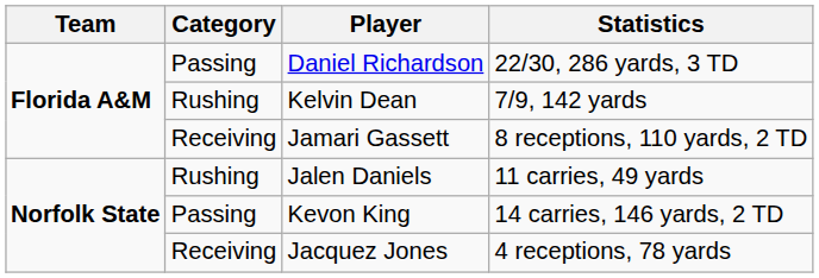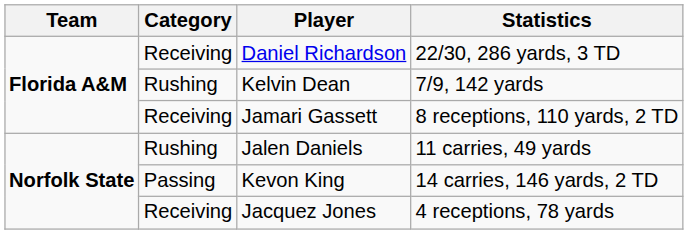Daniel Richardson | Category: Passing -> Receiving
